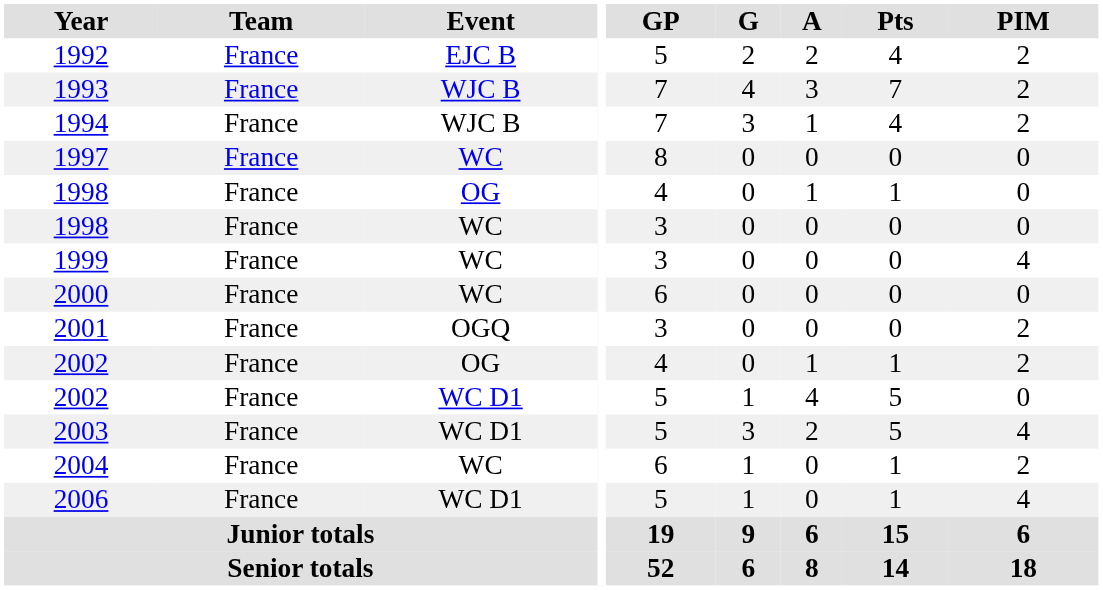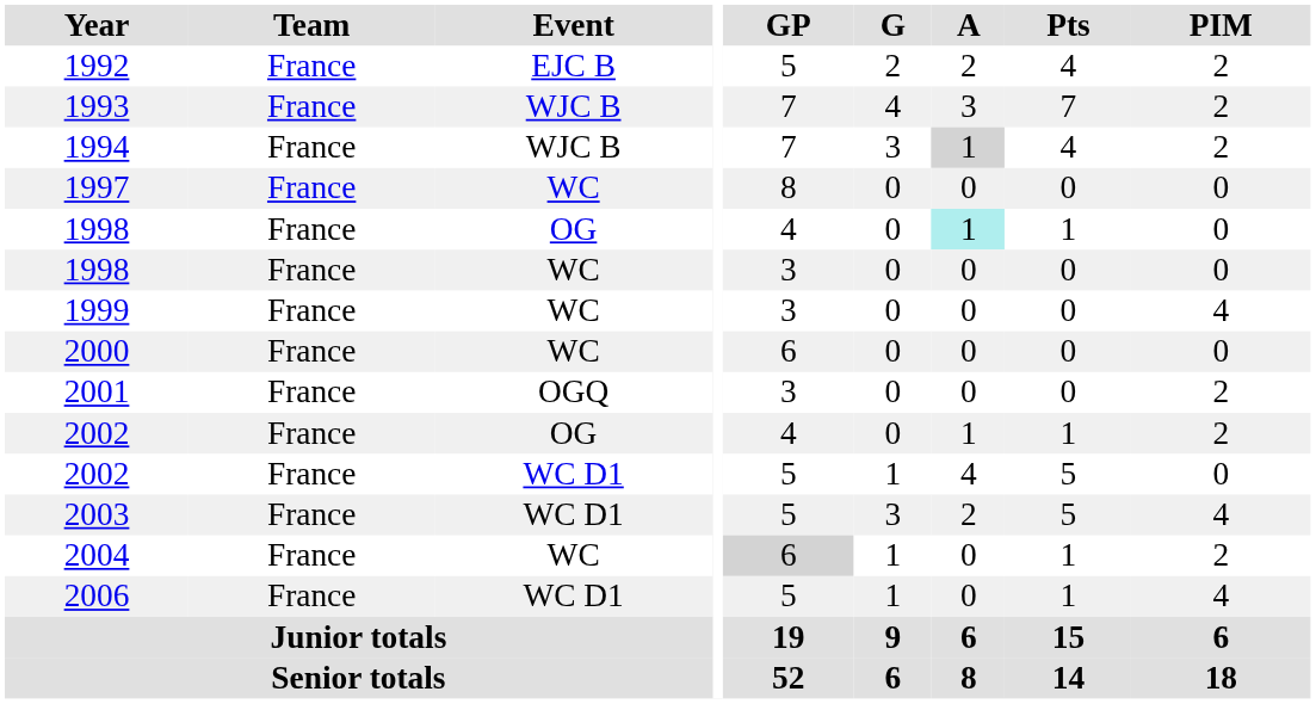1994 | A: no background -> lightgrey background
1998 / OG | A: no background -> paleturquoise background
2004 | GP: no background -> lightgrey background
